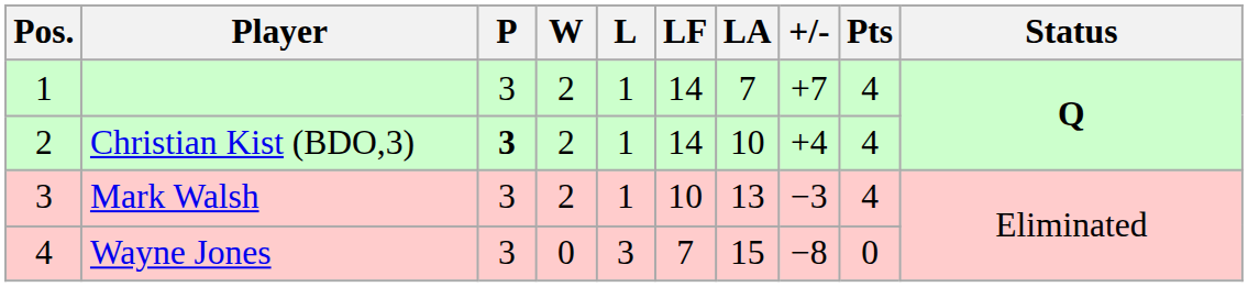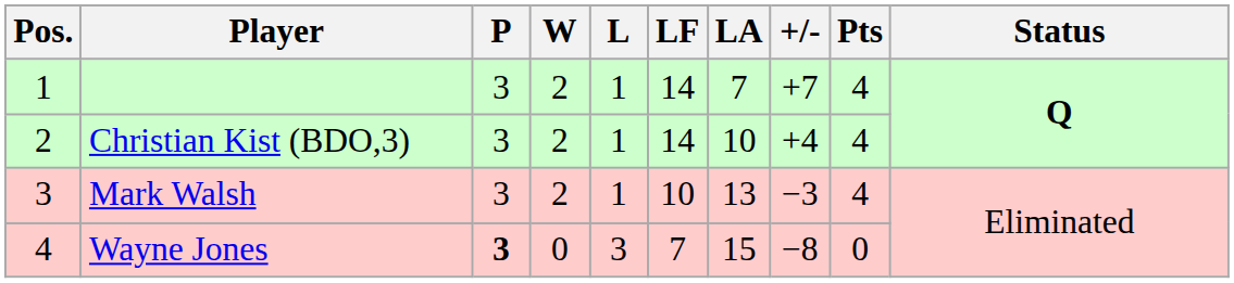Christian Kist (BDO,3) | P: bold -> normal
Wayne Jones | P: normal -> bold
